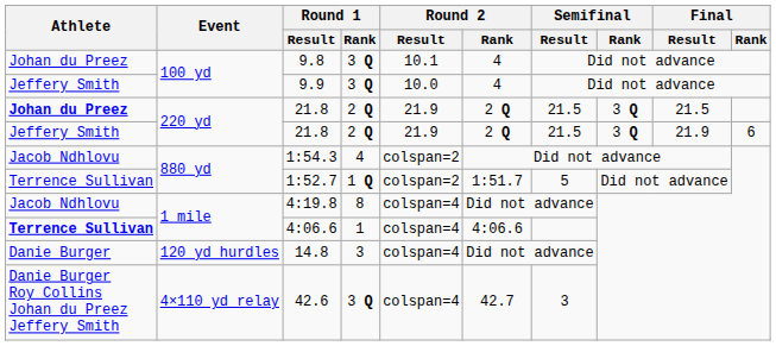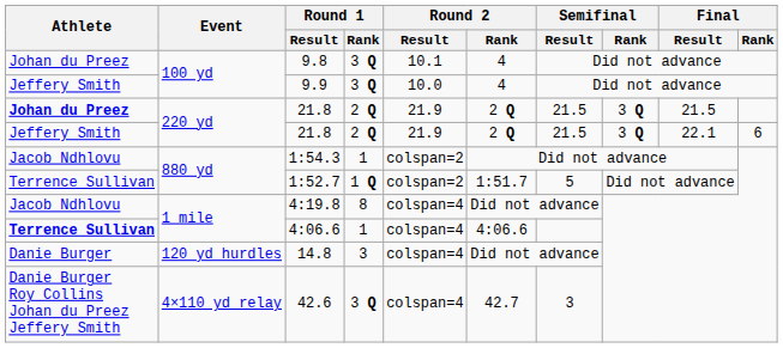Jeffery Smith / 21.8 | Final / Result: 21.9 -> 22.1
1:54.3 | Round 1 / Rank: 4 -> 1
